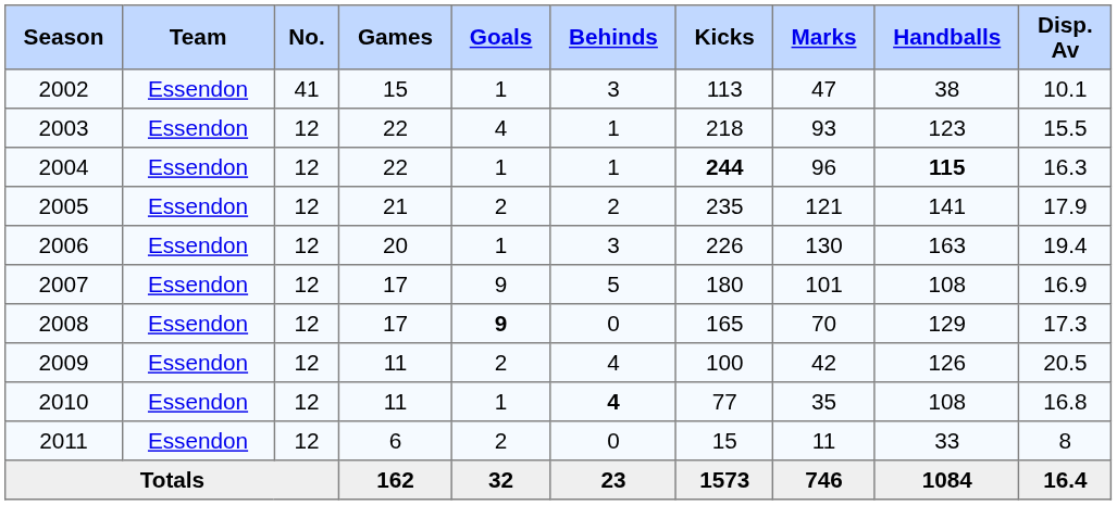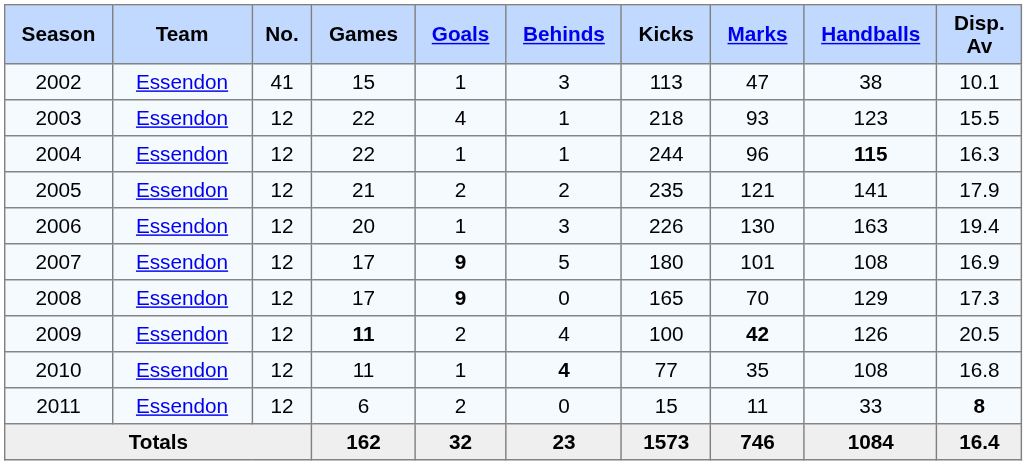2004 | Kicks: bold -> normal
2007 | Goals: normal -> bold
2009 | Games: normal -> bold
2009 | Marks: normal -> bold
2011 | Disp. Av: normal -> bold
